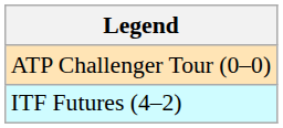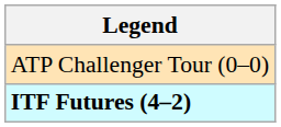row 3 | column 1: normal -> bold
